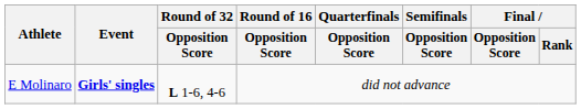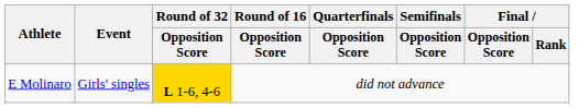E Molinaro | Event: bold -> normal
E Molinaro | Round of 32 / Opposition Score: no background -> gold background
